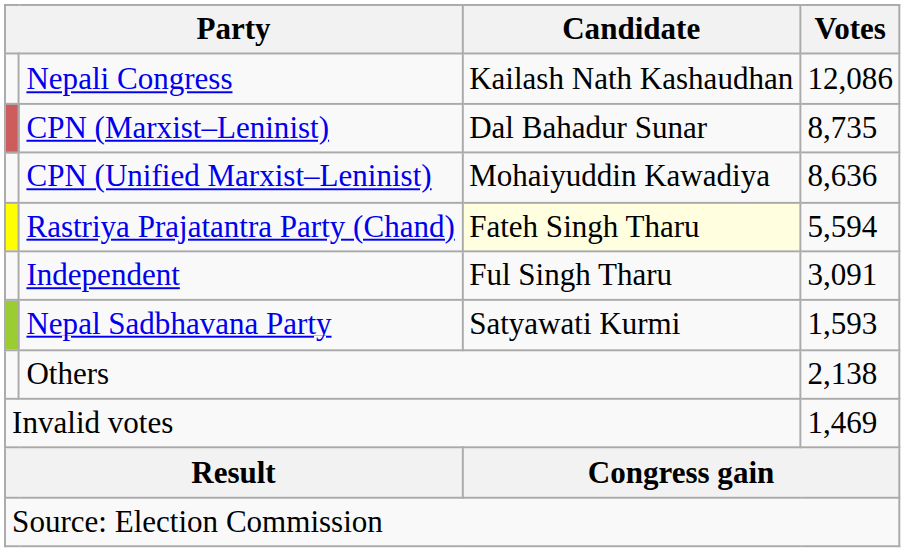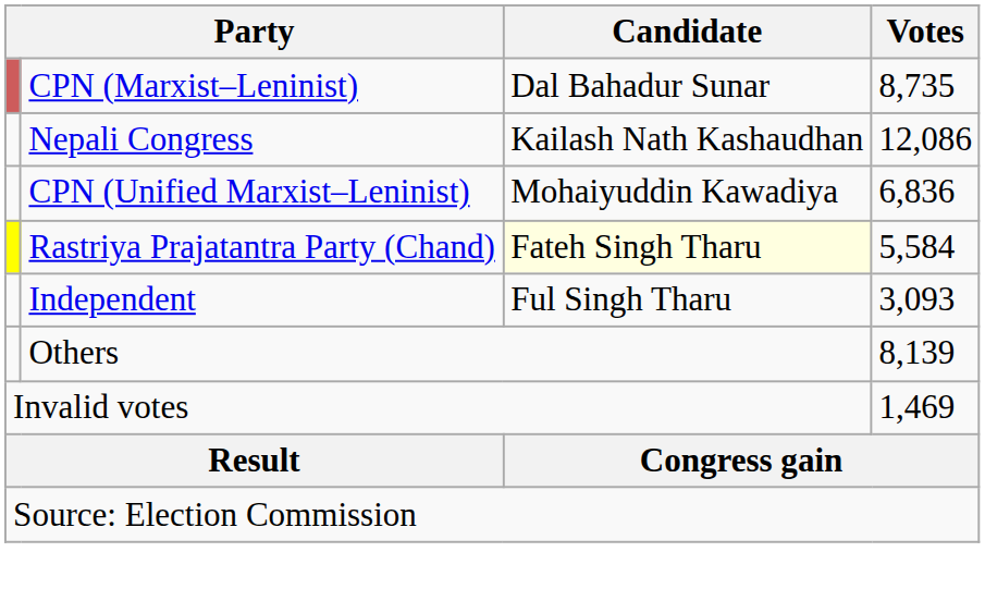rows swapped: Nepali Congress <-> CPN (Marxist–Leninist)
CPN (Unified Marxist–Leninist) | Votes: 8,636 -> 6,836
Rastriya Prajatantra Party (Chand) | Votes: 5,594 -> 5,584
Independent | Votes: 3,091 -> 3,093
- row: Nepal Sadbhavana Party | Satyawati Kurmi | 1,593
Others | Votes: 2,138 -> 8,139
